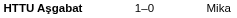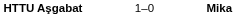HTTU Aşgabat | column 3: normal -> bold
